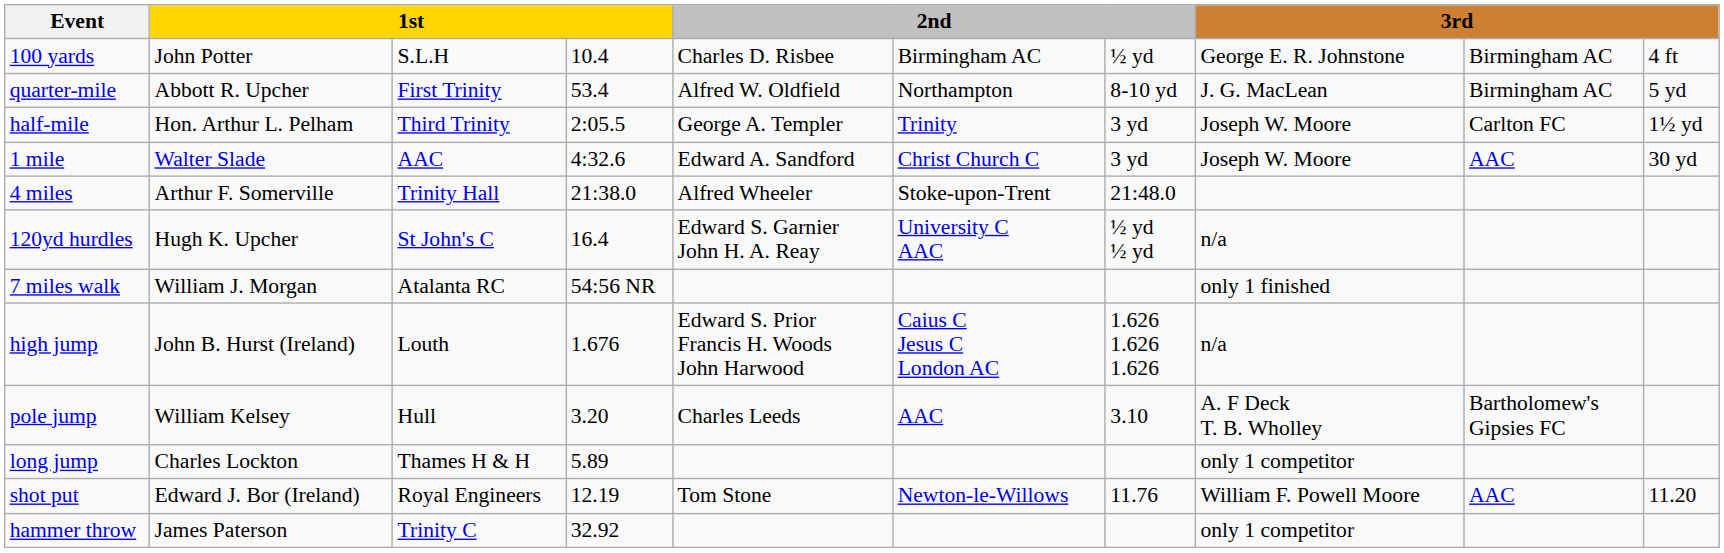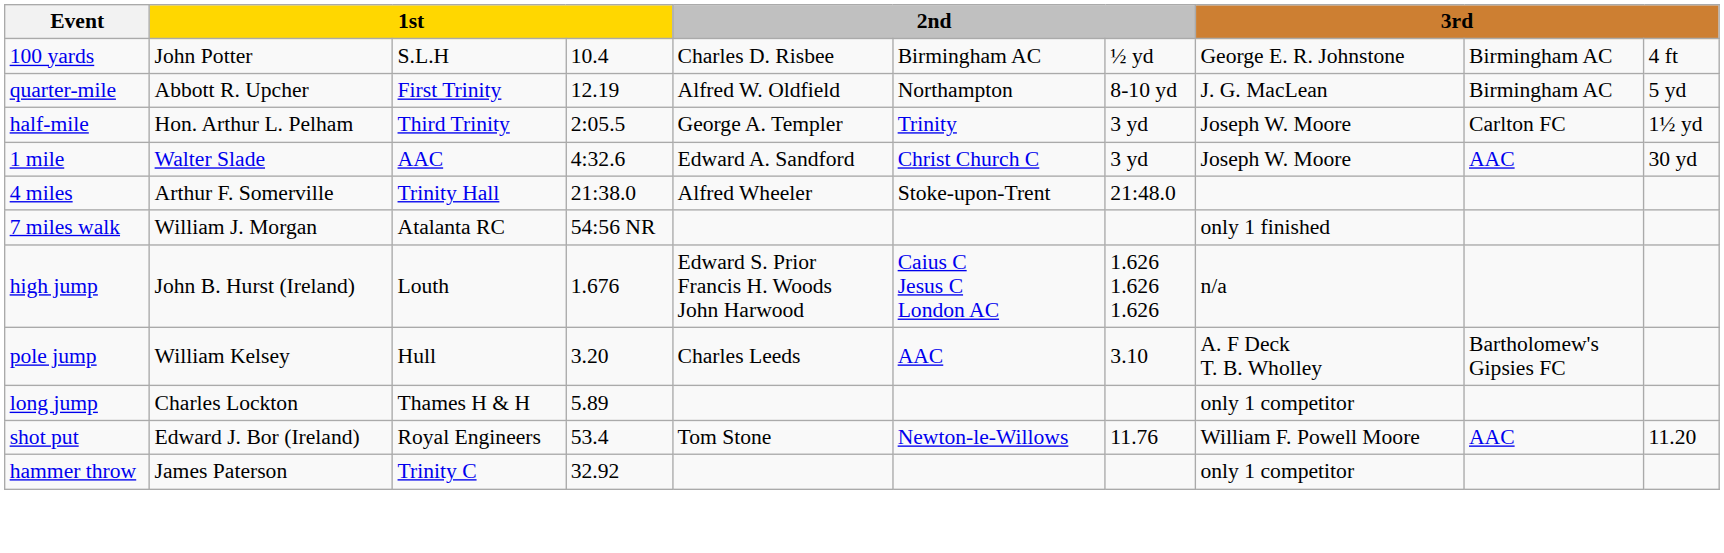quarter-mile | column 4: 53.4 -> 12.19
- row: 120yd hurdles | Hugh K. Upcher | St John's C | 16.4 | Edward S. Garnier John H. A. Reay | University C AAC | ½ yd ½ yd | n/a
shot put | column 4: 12.19 -> 53.4
